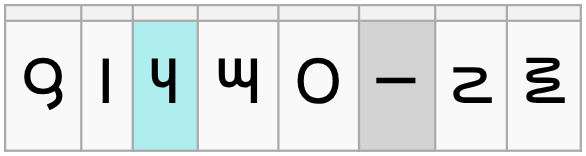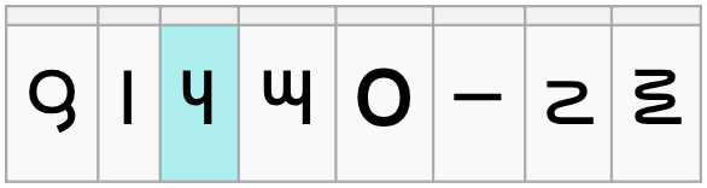౸ | column 5: normal -> bold
౸ | column 6: lightgrey background -> no background
